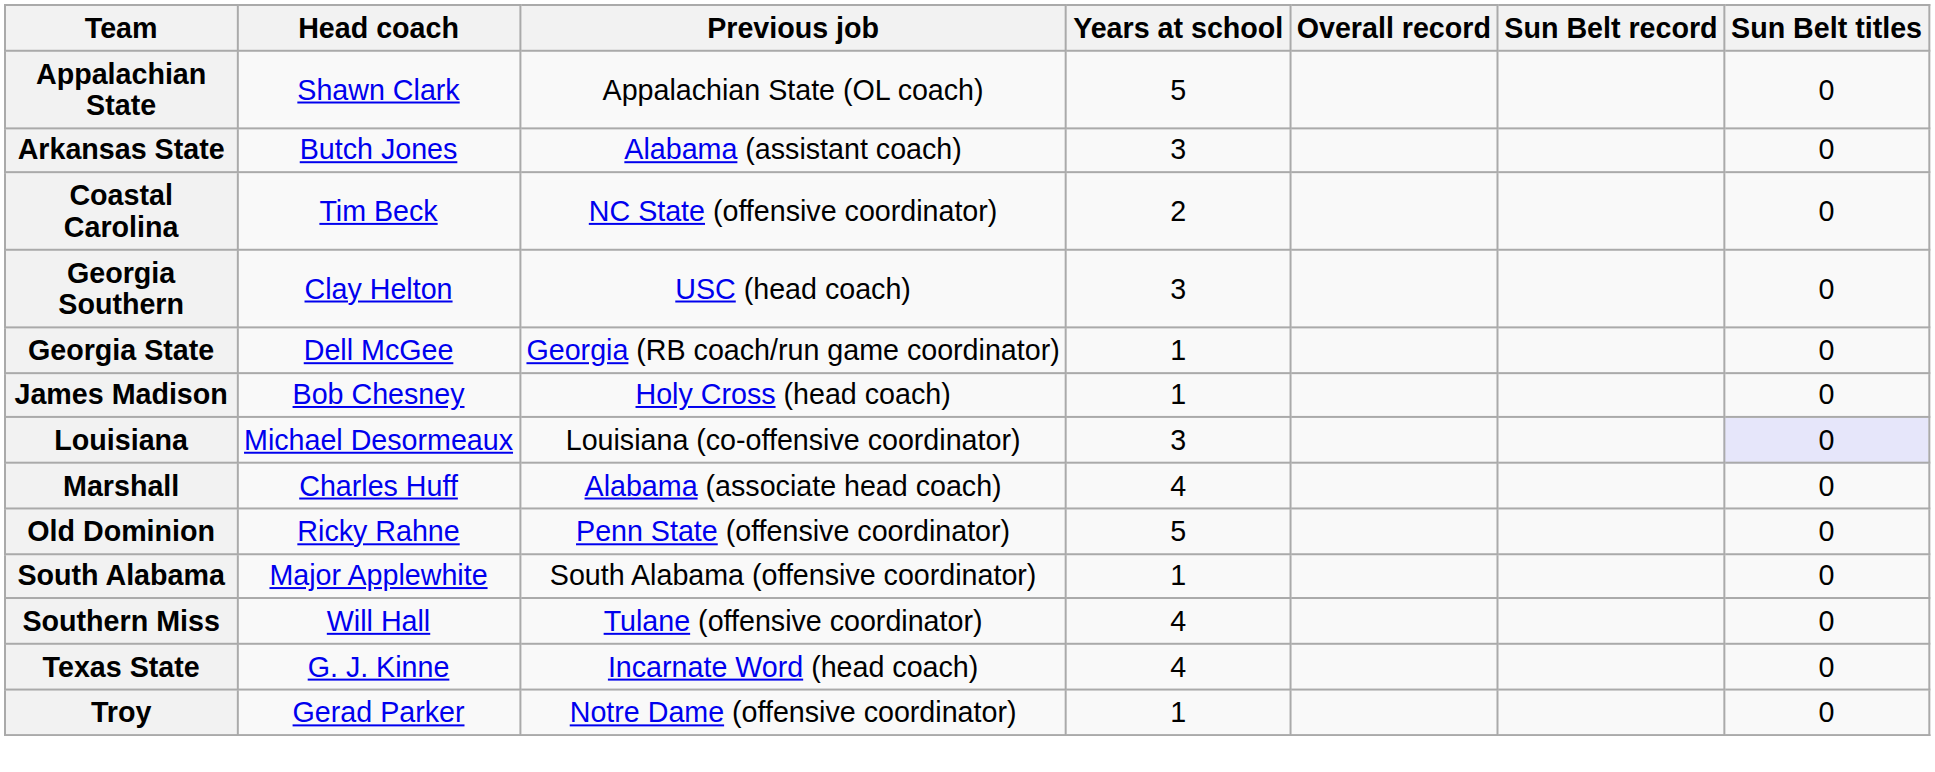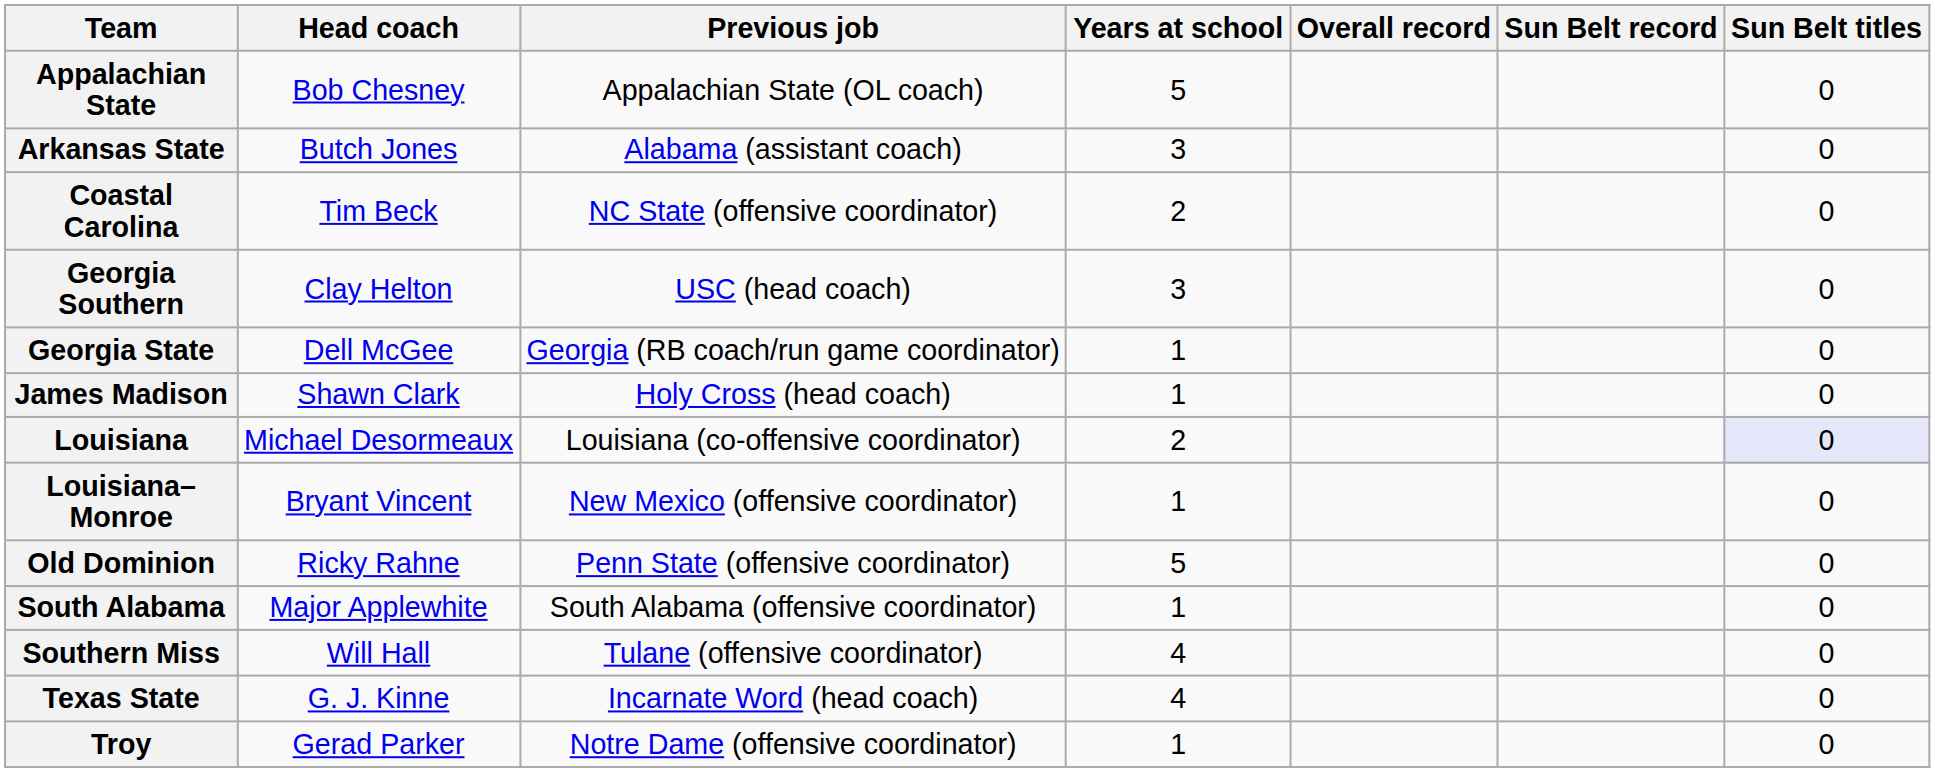Appalachian State | Head coach: Shawn Clark -> Bob Chesney
James Madison | Head coach: Bob Chesney -> Shawn Clark
Louisiana | Years at school: 3 -> 2
+ row: Louisiana–Monroe | Bryant Vincent | New Mexico (offensive coordinator) | 1 | 0
- row: Marshall | Charles Huff | Alabama (associate head coach) | 4 | 0
